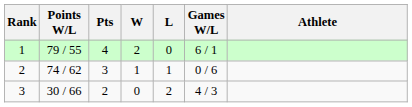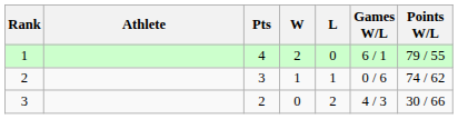columns swapped: Athlete <-> Points W/L
